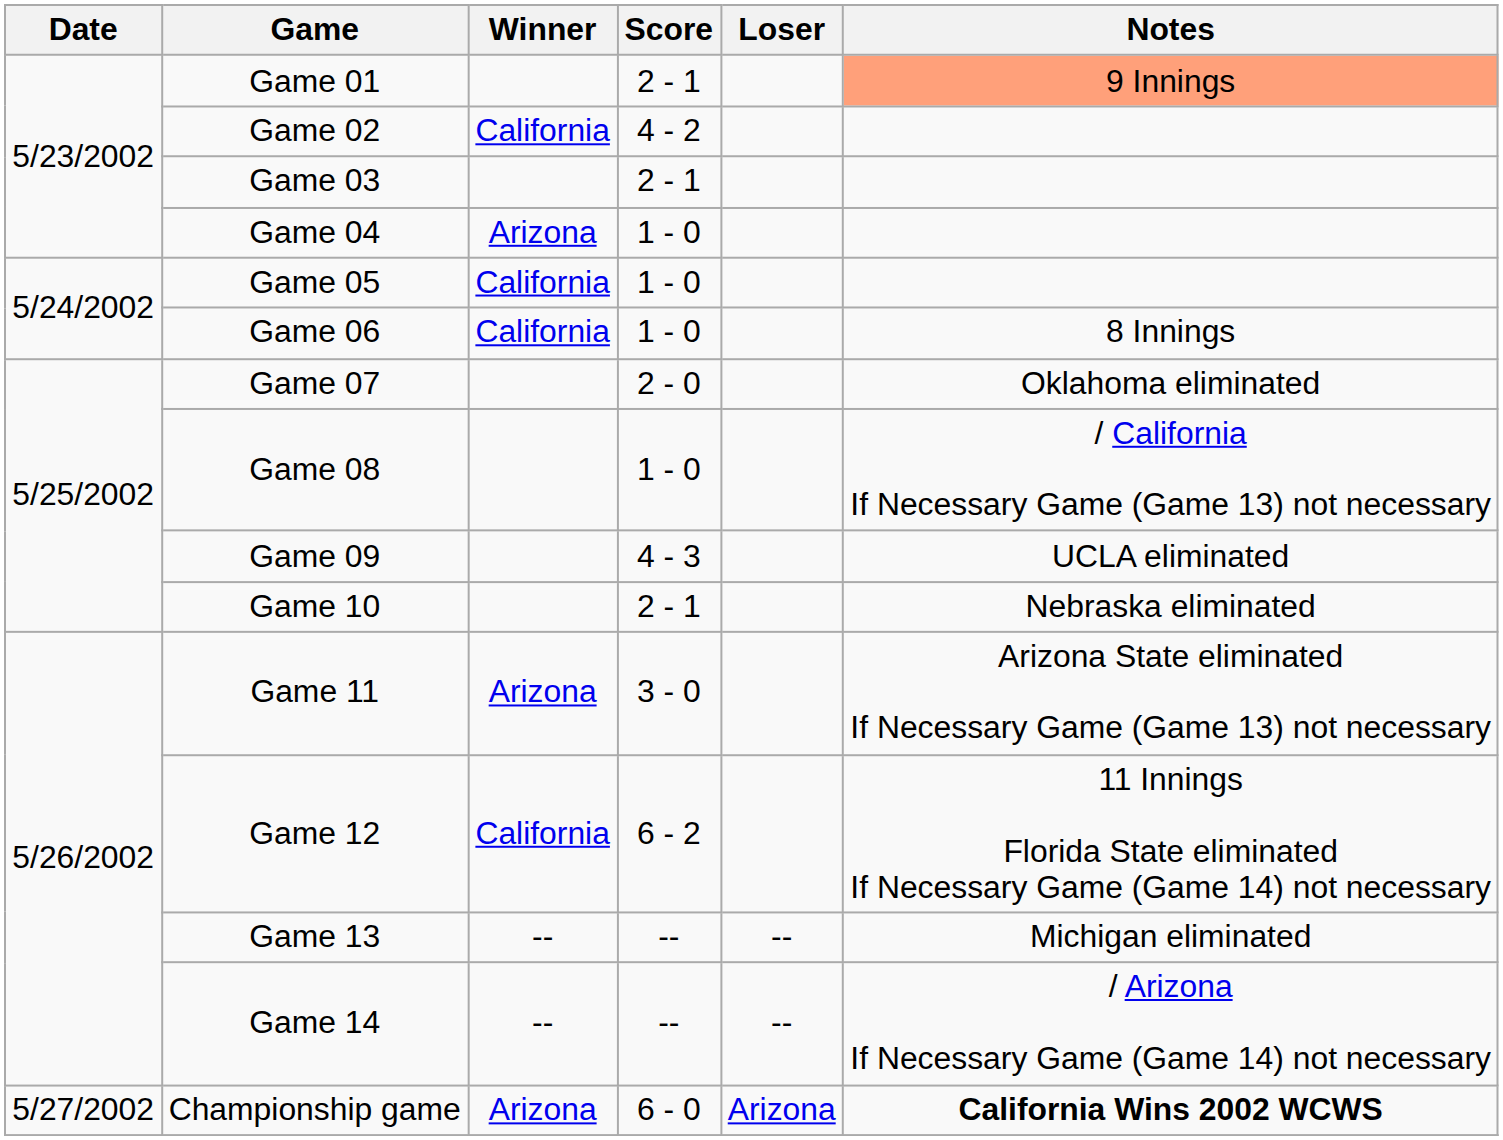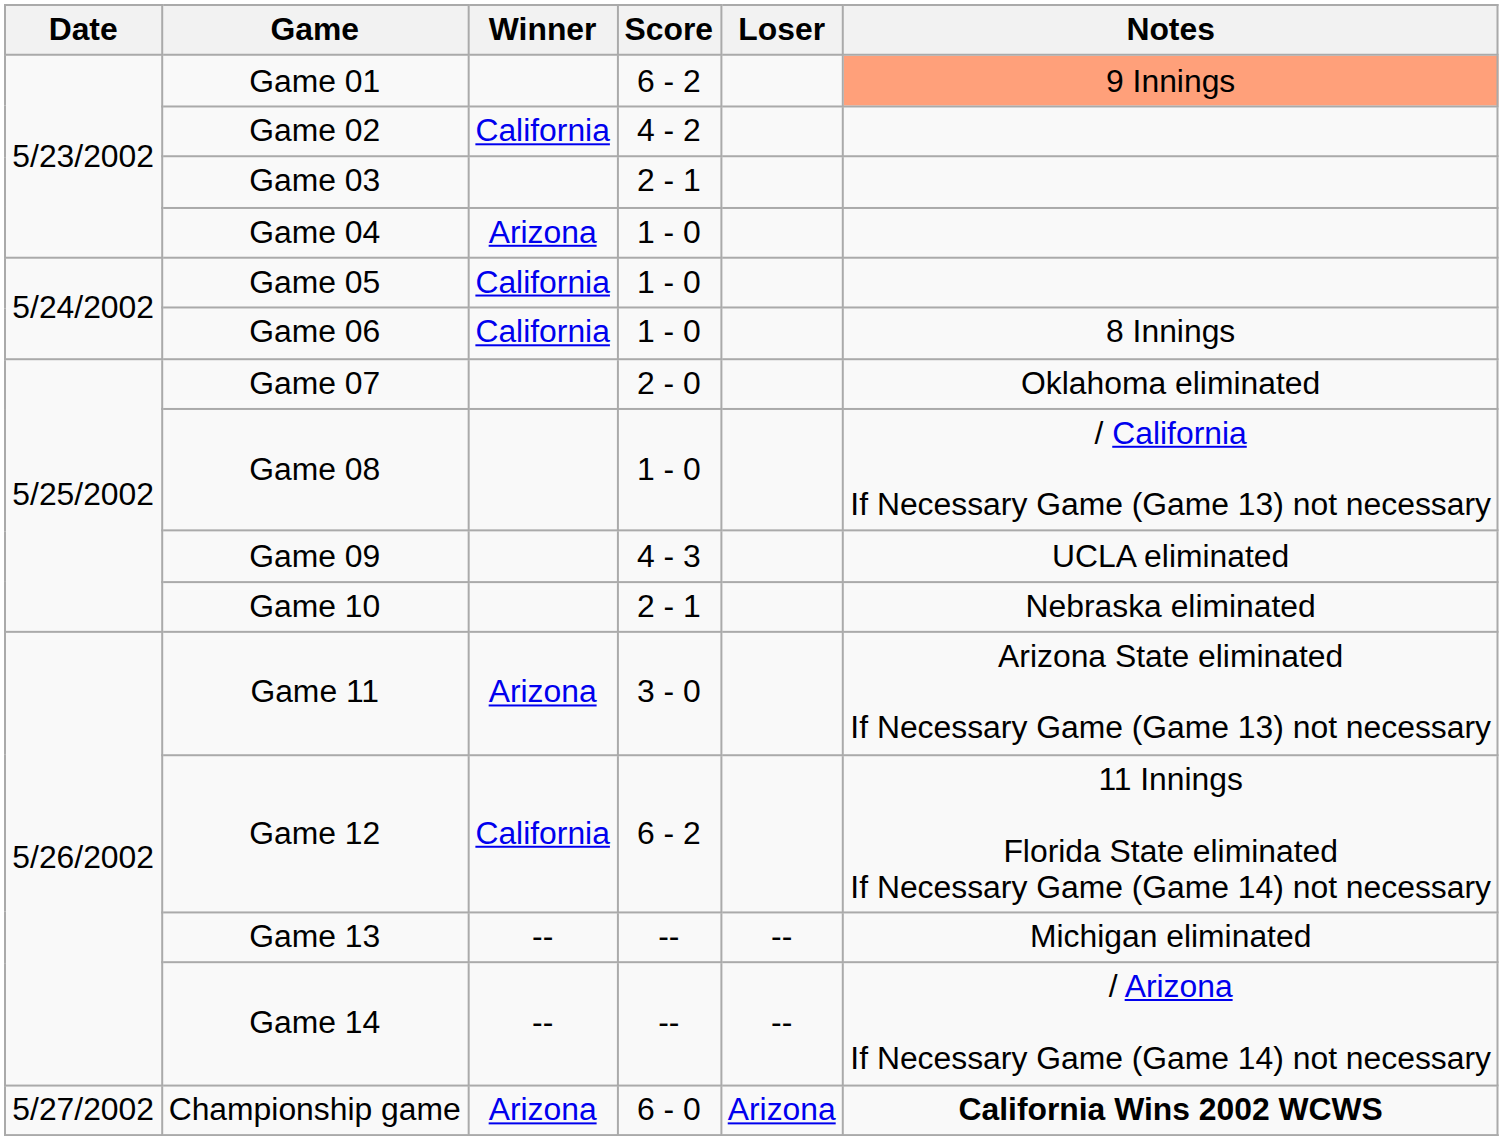Game 01 | Score: 2 - 1 -> 6 - 2
